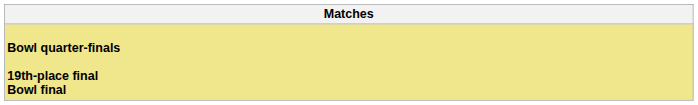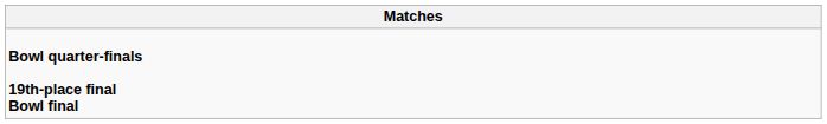row 2 | column 1: khaki background -> no background
